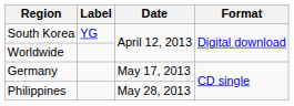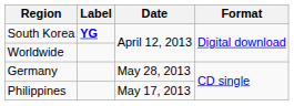South Korea | Label: normal -> bold
Germany | Date: May 17, 2013 -> May 28, 2013
Philippines | Date: May 28, 2013 -> May 17, 2013
